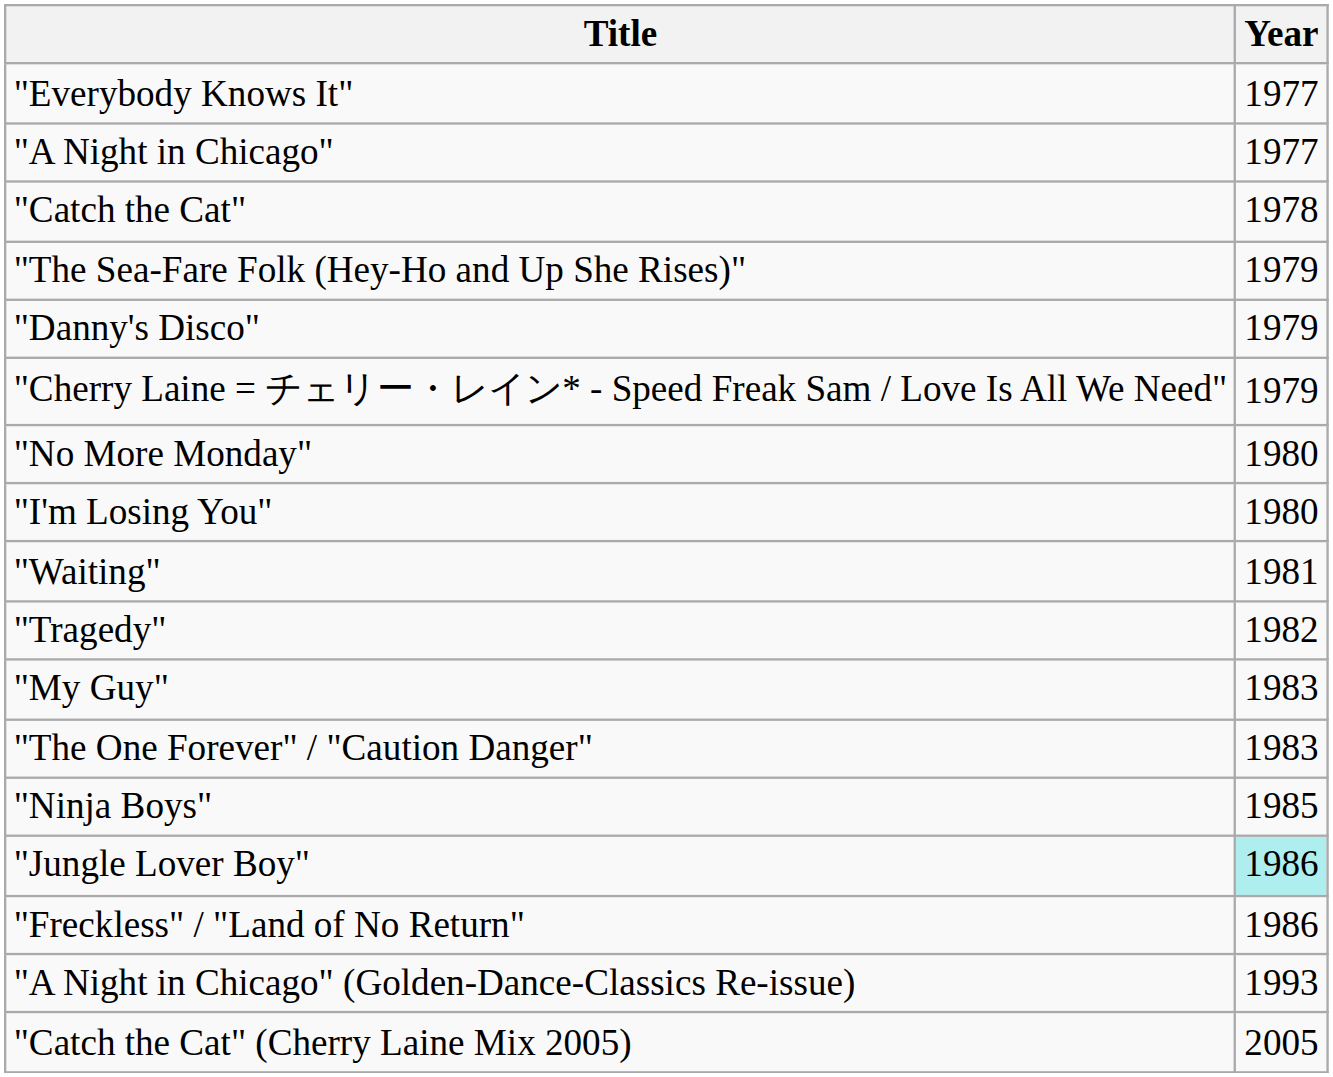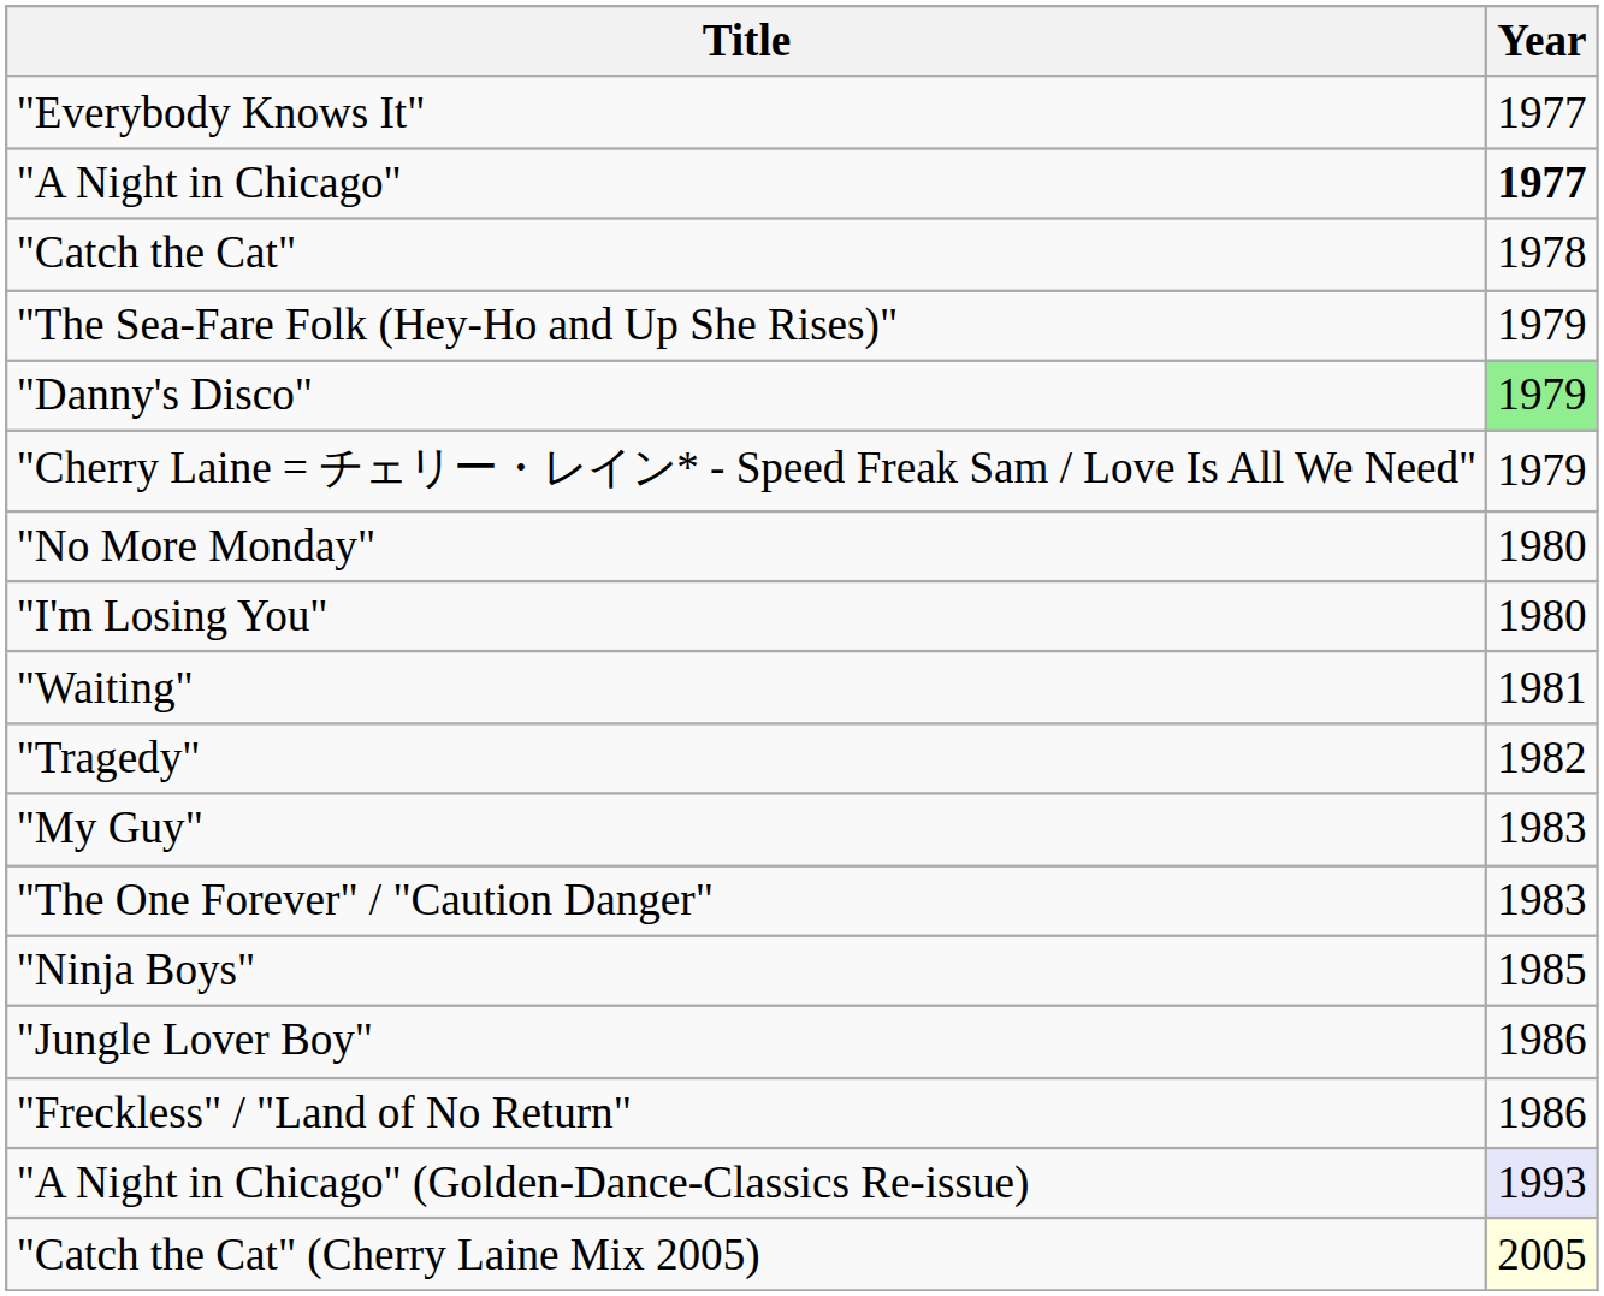"A Night in Chicago" | Year: normal -> bold
"Danny's Disco" | Year: no background -> lightgreen background
"Jungle Lover Boy" | Year: paleturquoise background -> no background
"A Night in Chicago" (Golden-Dance-Classics Re-issue) | Year: no background -> lavender background
"Catch the Cat" (Cherry Laine Mix 2005) | Year: no background -> lightyellow background
